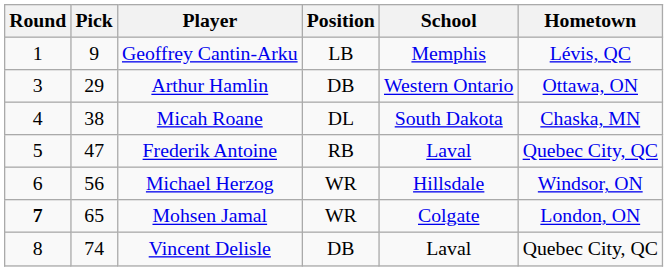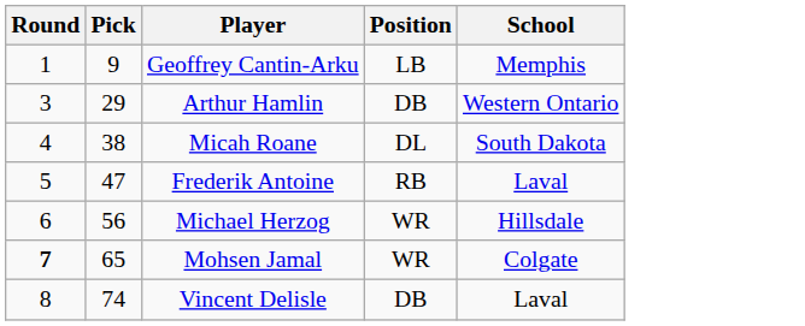- column: Hometown | Lévis, QC | Ottawa, ON | Chaska, MN | Quebec City, QC | Windsor, ON | London, ON | Quebec City, QC
